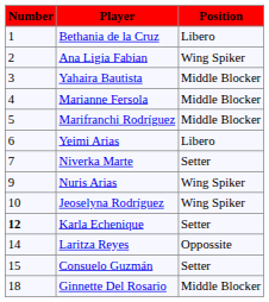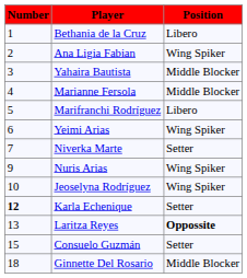Marifranchi Rodríguez | Position: Middle Blocker -> Libero
Yeimi Arias | Position: Libero -> Wing Spiker
Laritza Reyes | Number: 14 -> 13
Laritza Reyes | Position: normal -> bold
